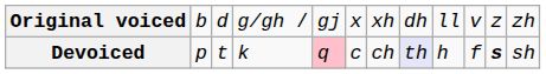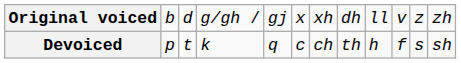Devoiced | column 5: pink background -> no background
Devoiced | column 8: lavender background -> no background
Devoiced | column 11: bold -> normal
